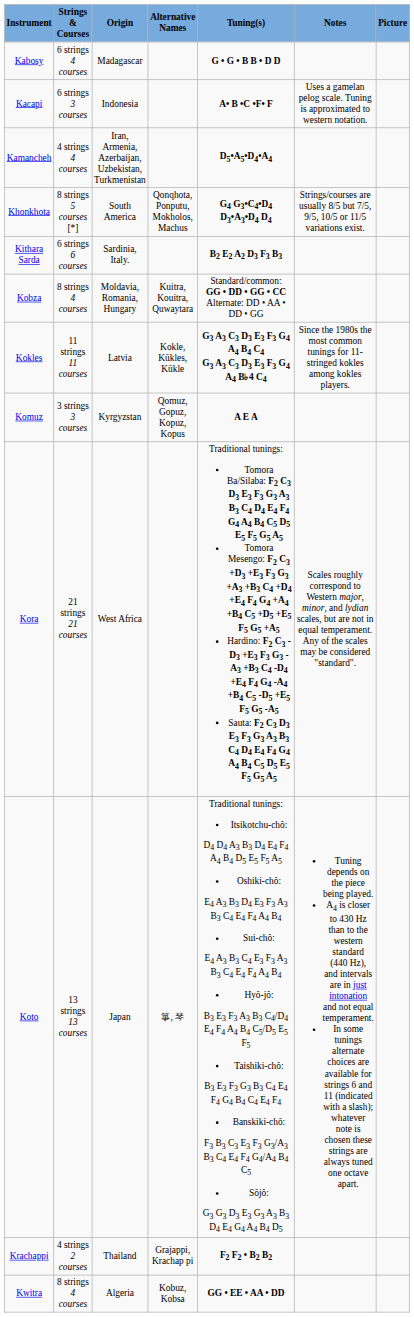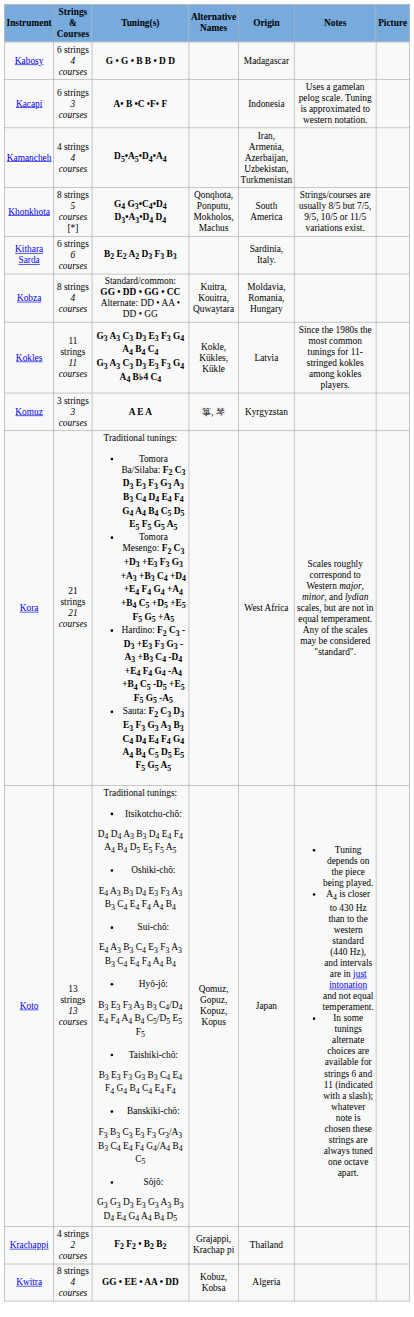columns swapped: Tuning(s) <-> Origin
Komuz | Alternative Names: Qomuz, Gopuz, Kopuz, Kopus -> 箏, 琴
Koto | Alternative Names: 箏, 琴 -> Qomuz, Gopuz, Kopuz, Kopus
